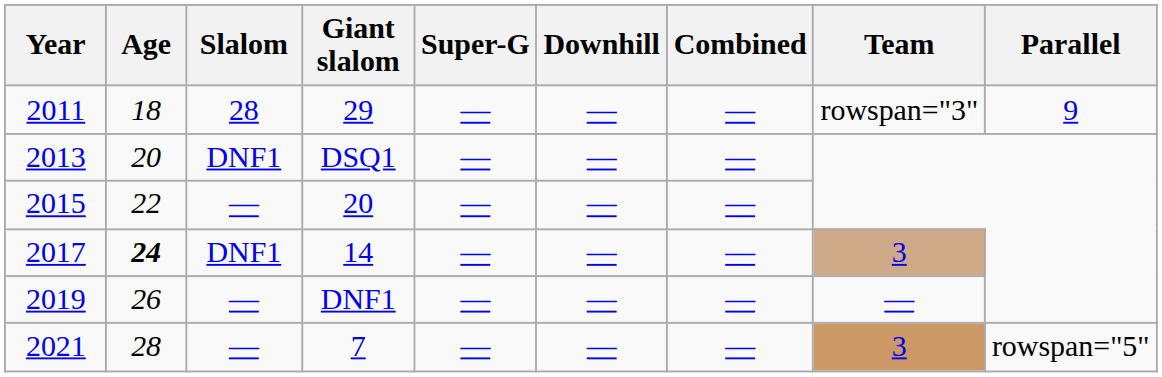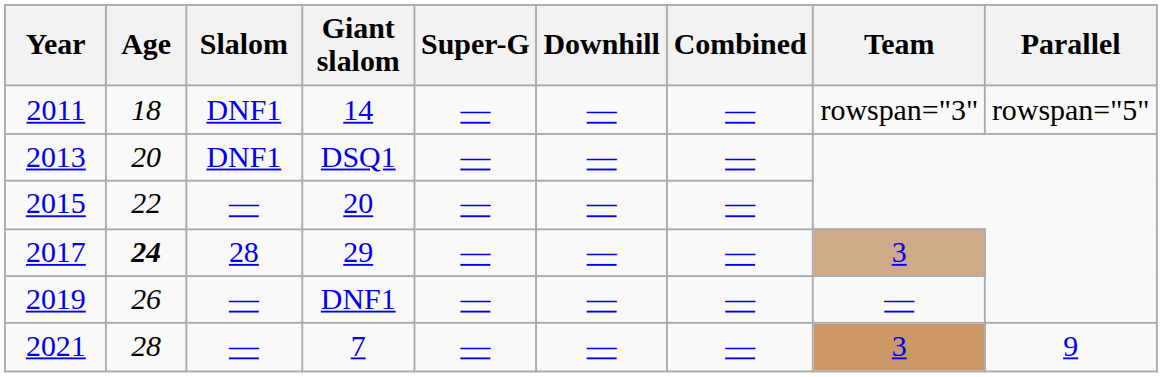2011 | Slalom: 28 -> DNF1
2011 | Giant slalom: 29 -> 14
2011 | Parallel: 9 -> rowspan="5"
2017 | Slalom: DNF1 -> 28
2017 | Giant slalom: 14 -> 29
2021 | Parallel: rowspan="5" -> 9
